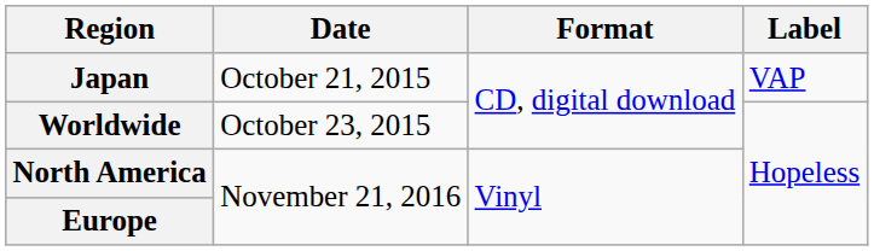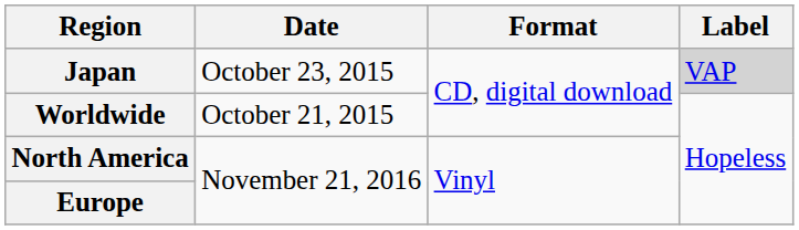Japan | Date: October 21, 2015 -> October 23, 2015
Japan | Label: no background -> lightgrey background
Worldwide | Date: October 23, 2015 -> October 21, 2015
